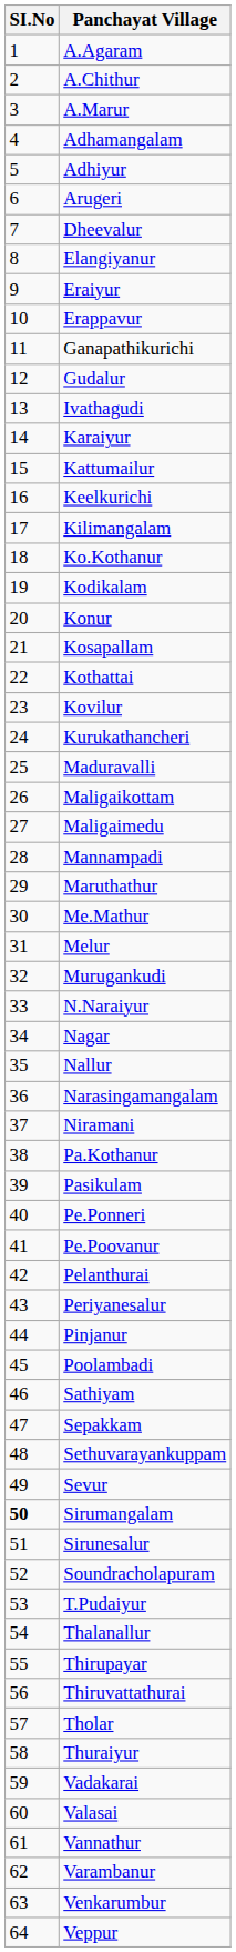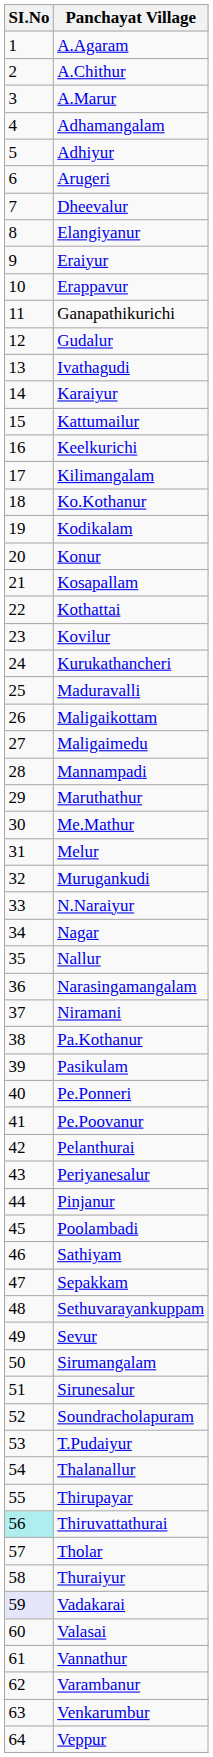Sirumangalam | SI.No: bold -> normal
Thiruvattathurai | SI.No: no background -> paleturquoise background
Vadakarai | SI.No: no background -> lavender background
